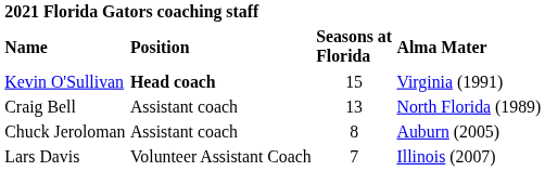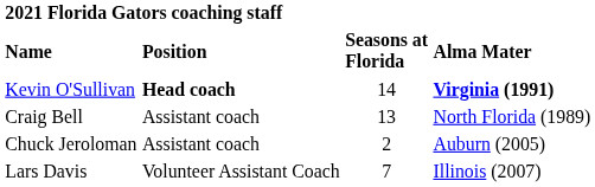Kevin O'Sullivan | Seasons at Florida: 15 -> 14
Kevin O'Sullivan | Alma Mater: normal -> bold
Chuck Jeroloman | Seasons at Florida: 8 -> 2
